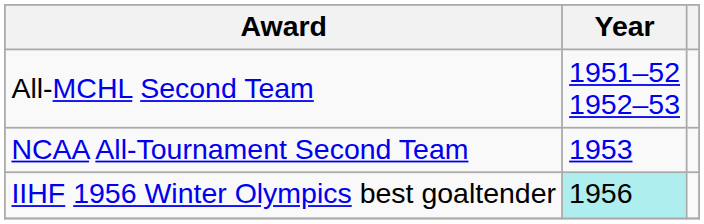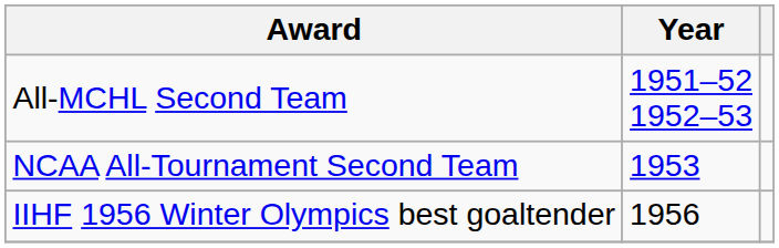IIHF 1956 Winter Olympics best goaltender | Year: paleturquoise background -> no background
